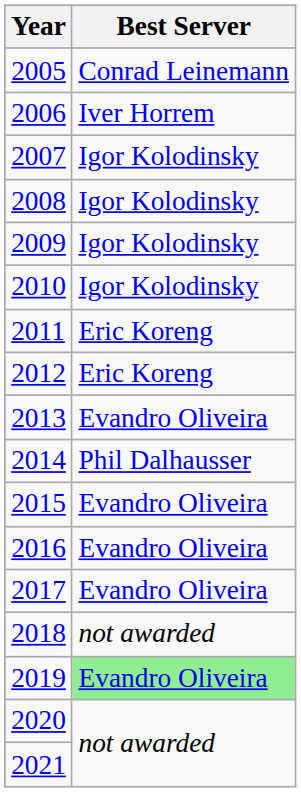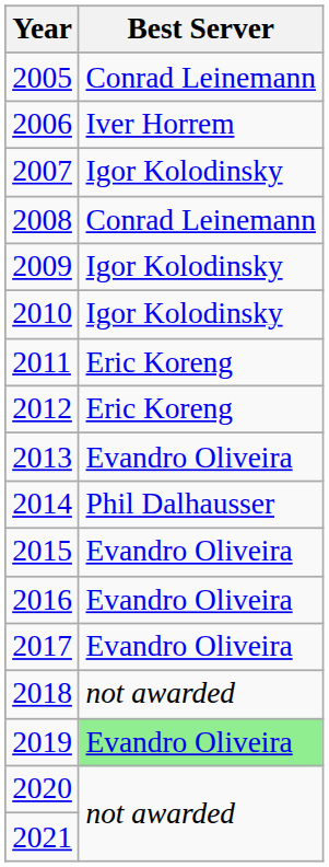2008 | Best Server: Igor Kolodinsky -> Conrad Leinemann
